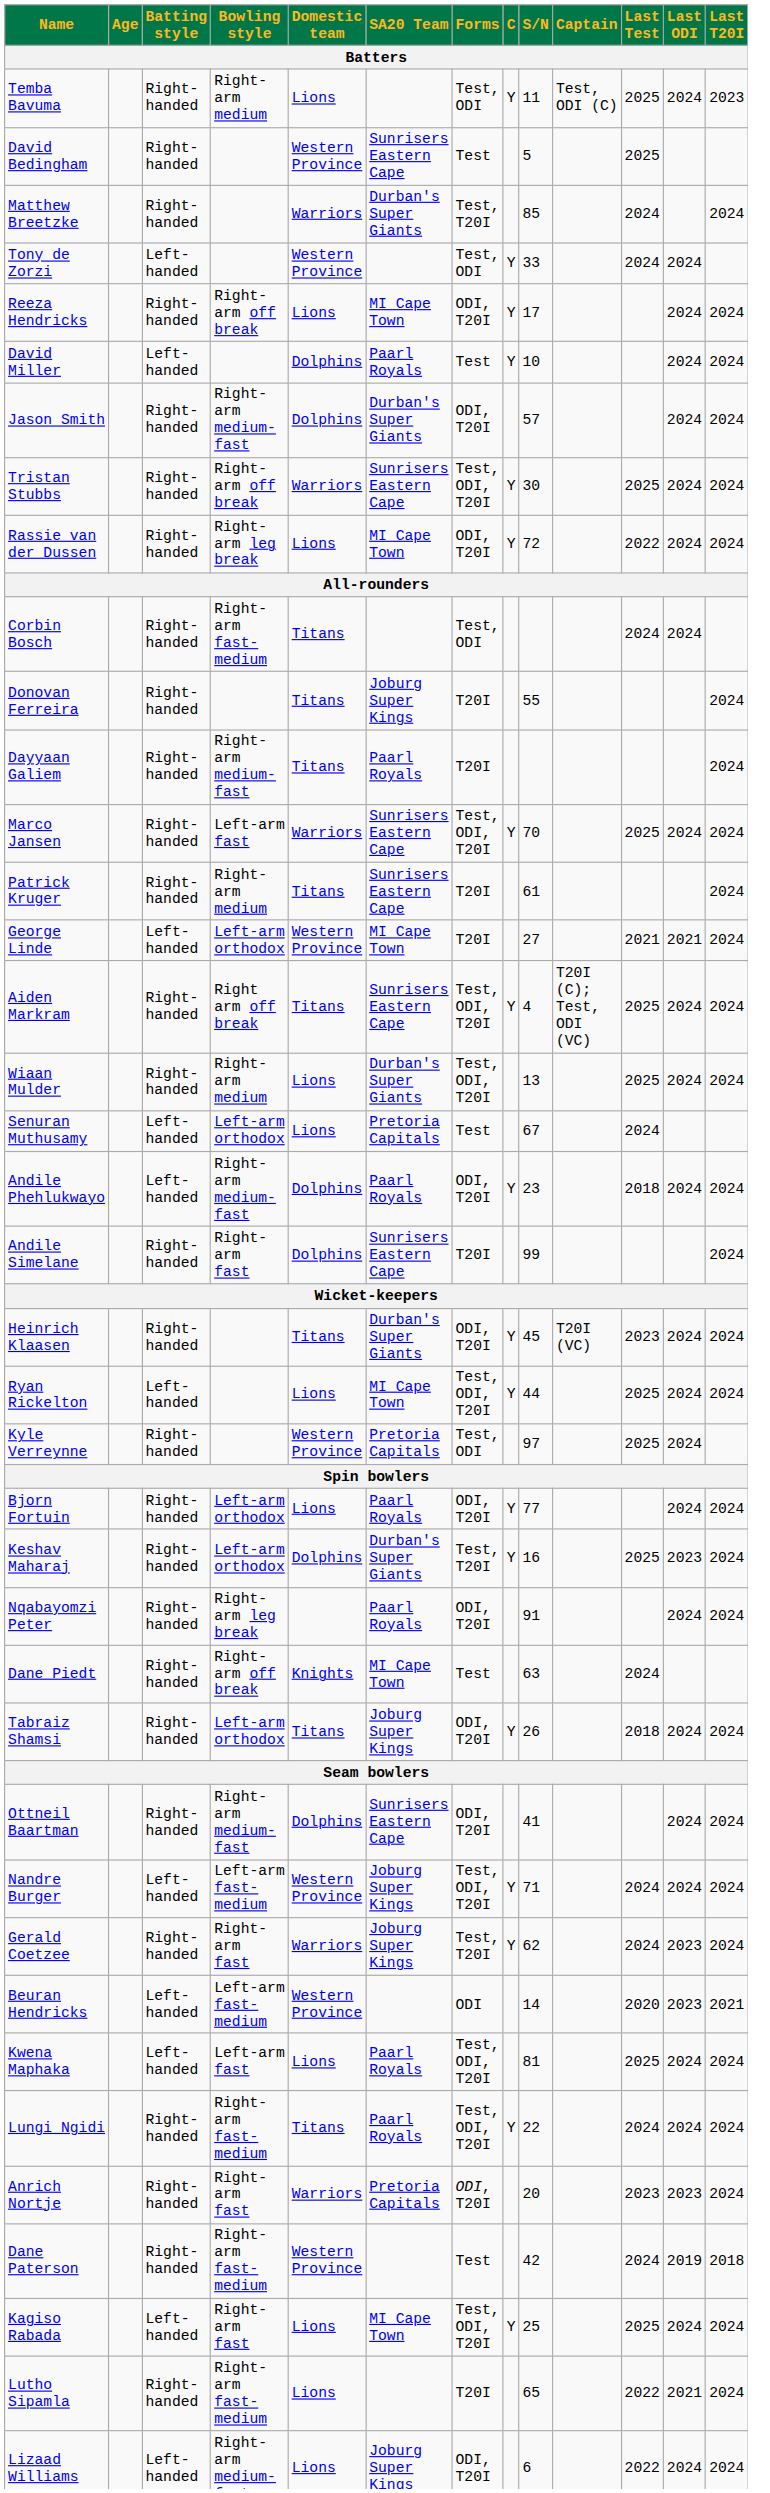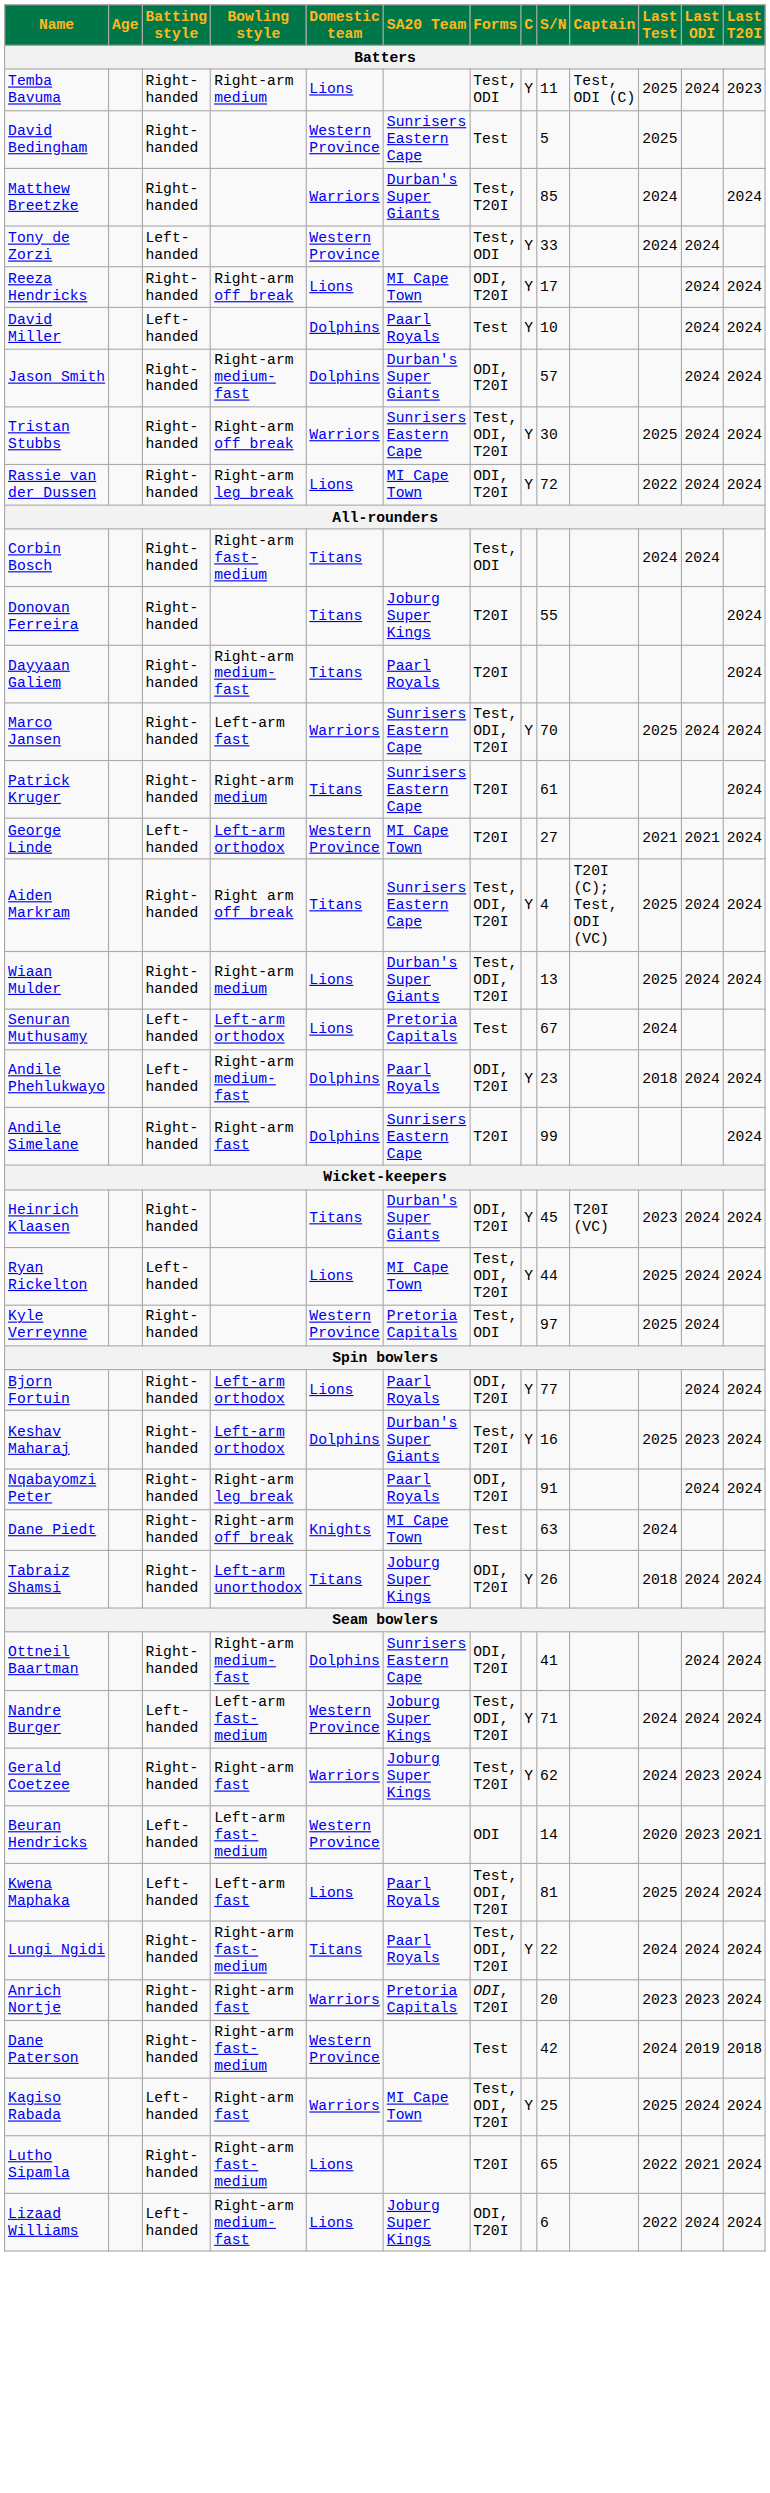Tabraiz Shamsi | Bowling style: Left-arm orthodox -> Left-arm unorthodox
Kagiso Rabada | Domestic team: Lions -> Warriors
